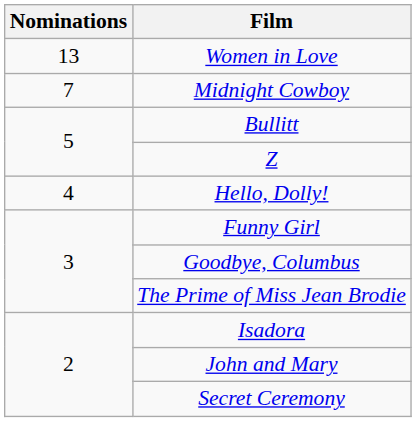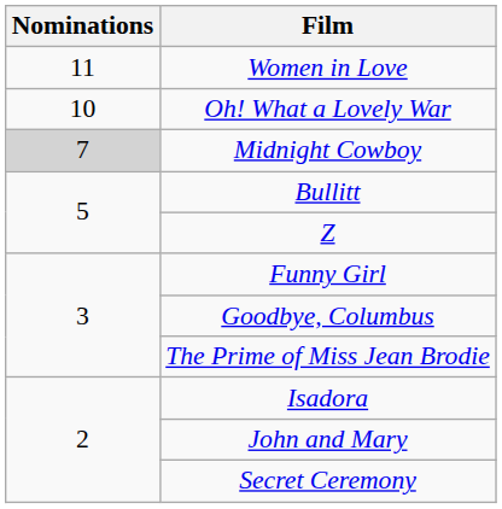Women in Love | Nominations: 13 -> 11
+ row: 10 | Oh! What a Lovely War
Midnight Cowboy | Nominations: no background -> lightgrey background
- row: 4 | Hello, Dolly!
